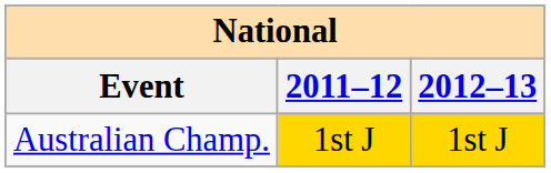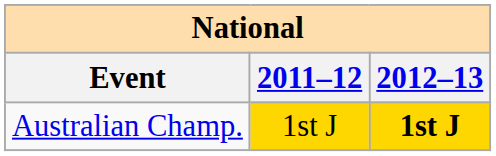Australian Champ. | 2012–13: normal -> bold
